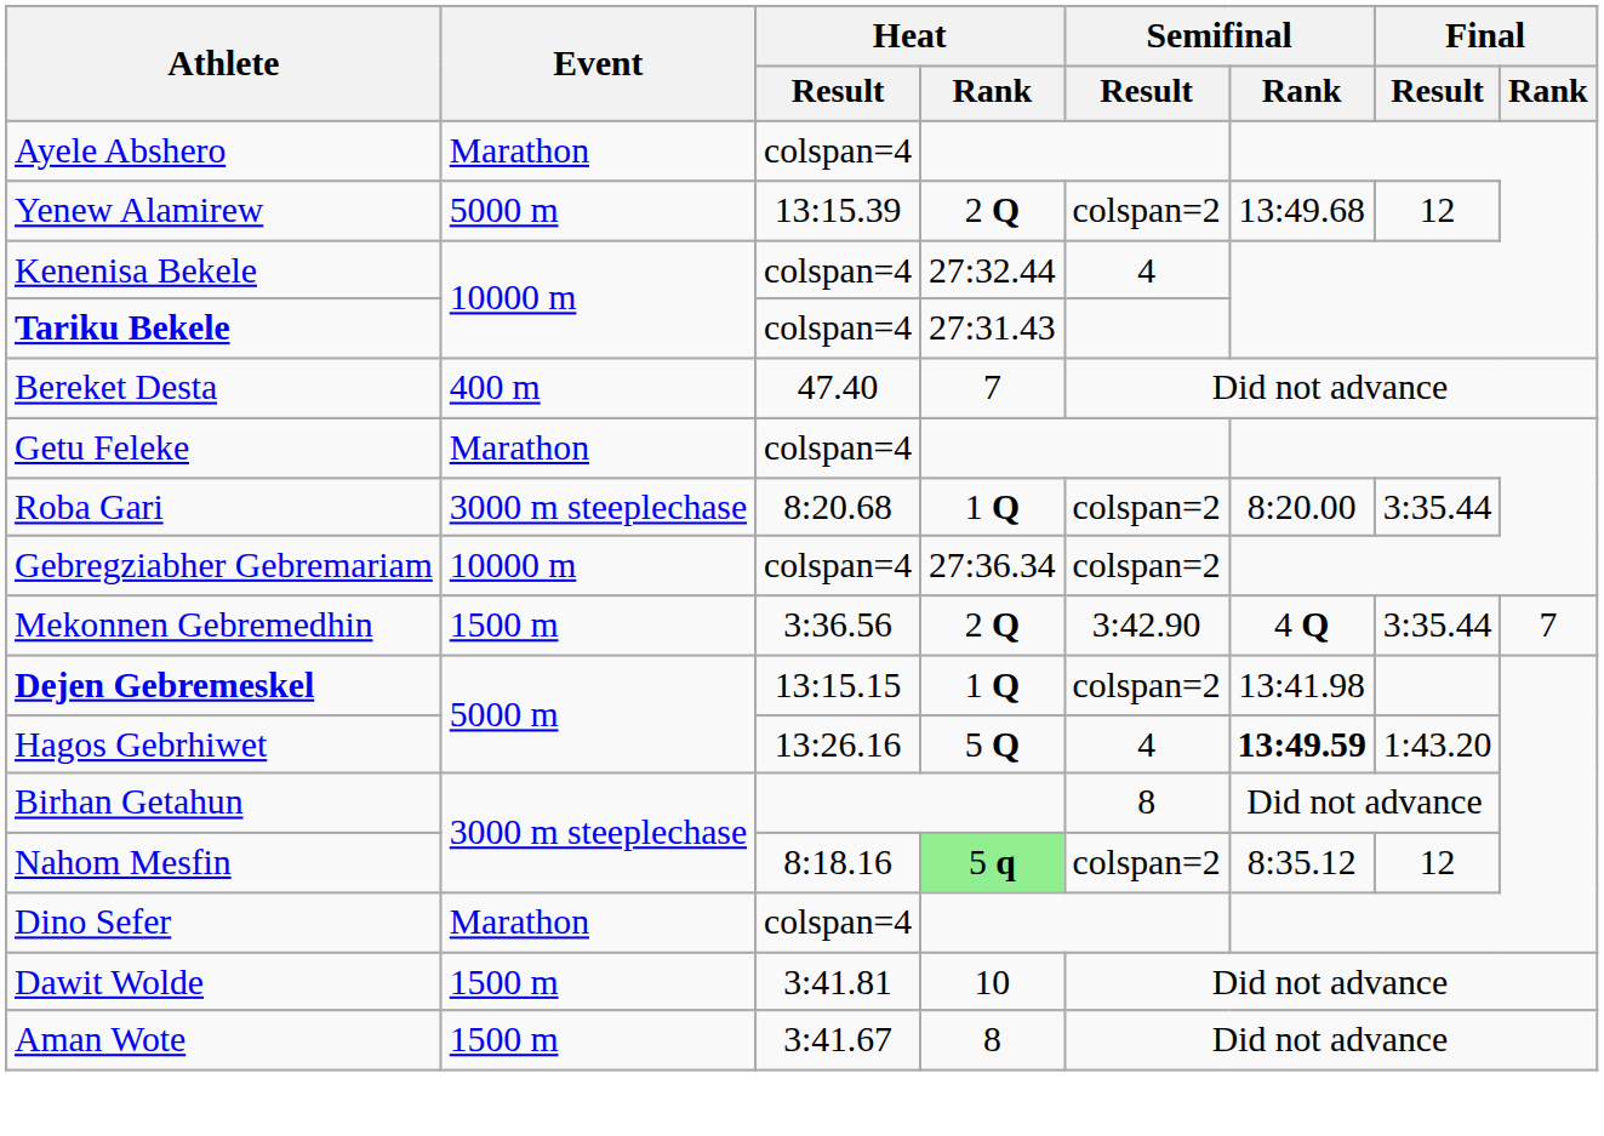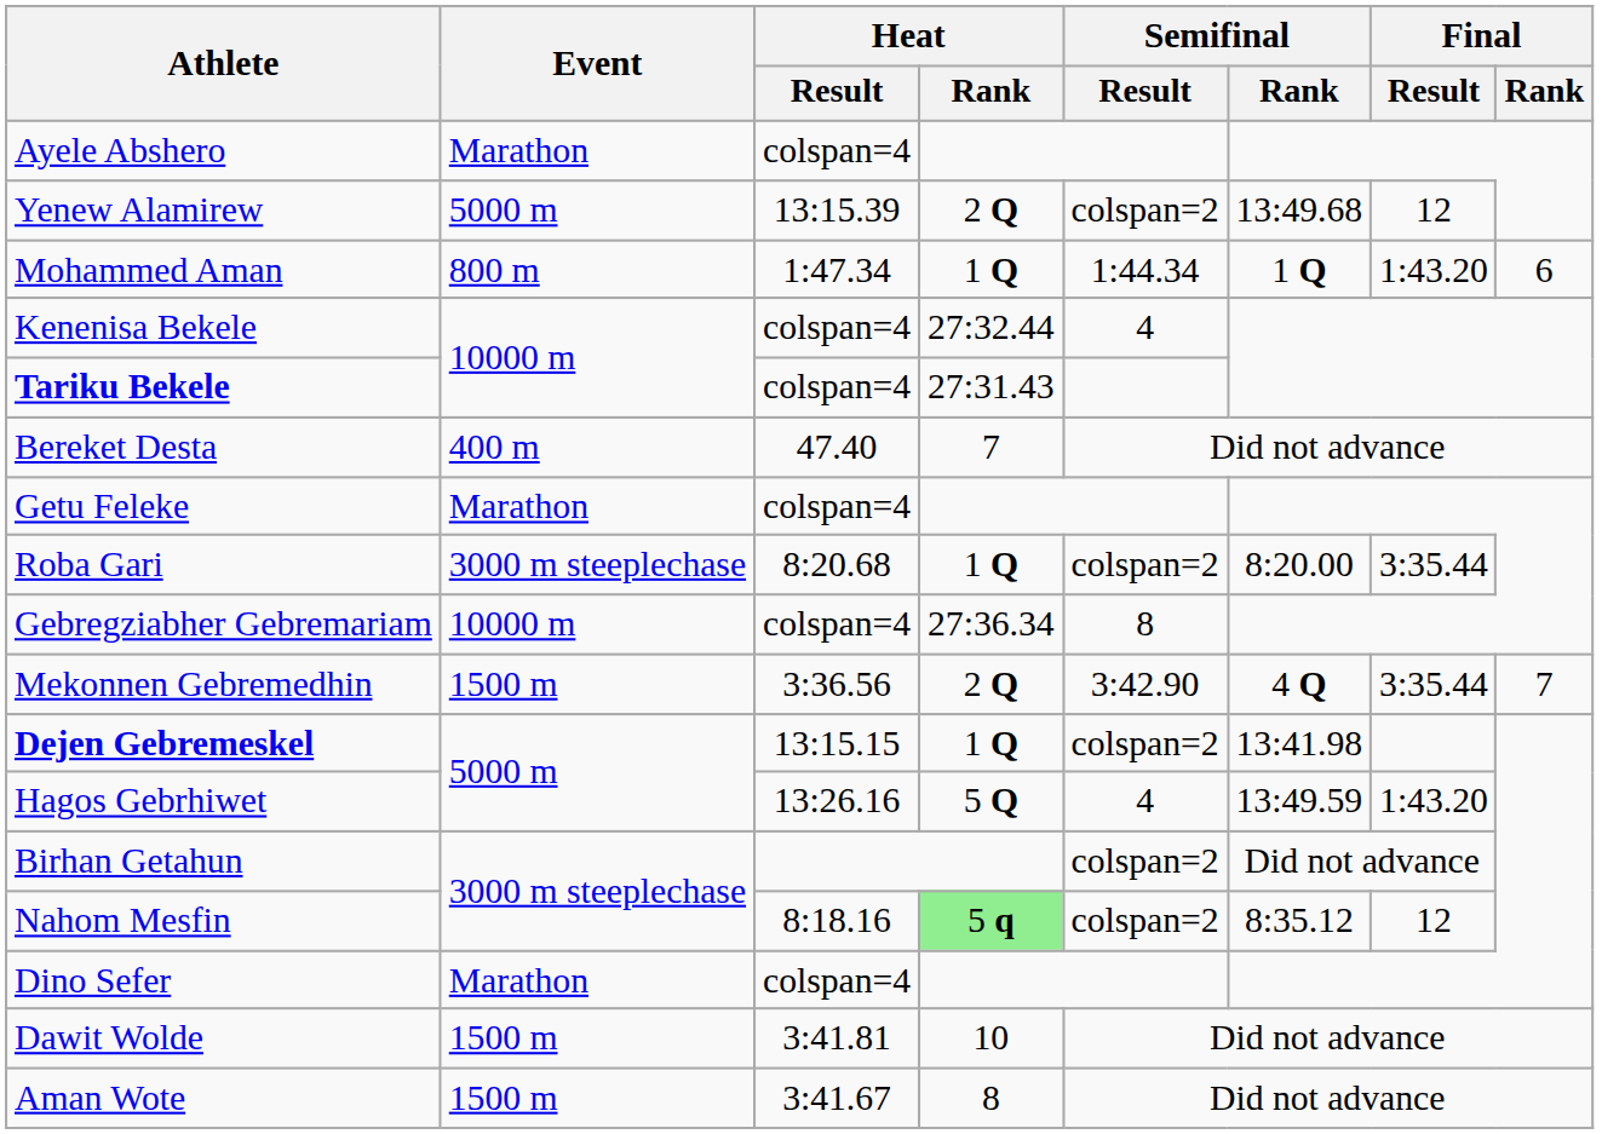+ row: Mohammed Aman | 800 m | 1:47.34 | 1 Q | 1:44.34 | 1 Q | 1:43.20 | 6
Gebregziabher Gebremariam | Semifinal / Result: colspan=2 -> 8
Hagos Gebrhiwet | Semifinal / Rank: bold -> normal
Birhan Getahun | Semifinal / Result: 8 -> colspan=2
